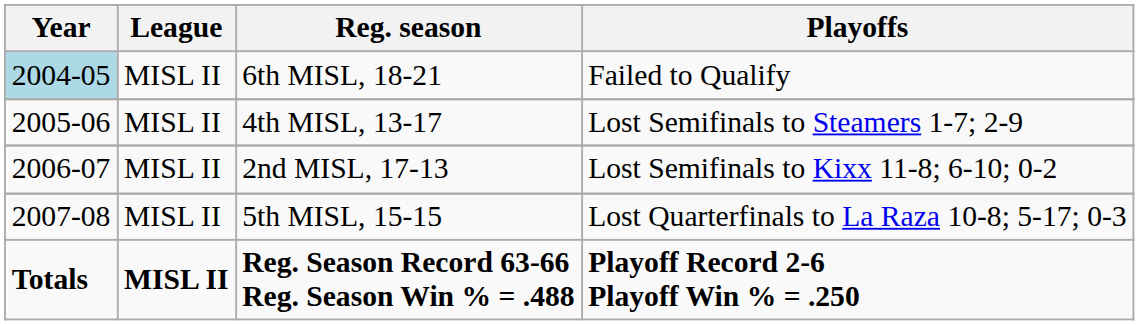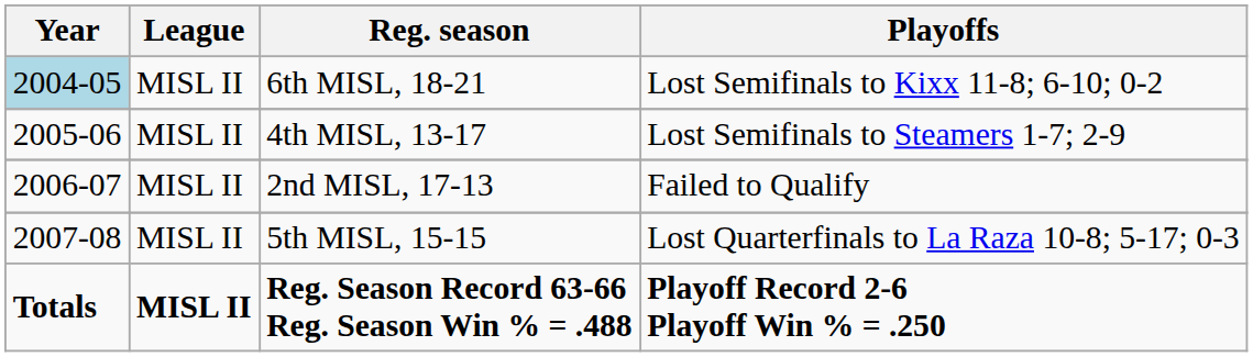6th MISL, 18-21 | Playoffs: Failed to Qualify -> Lost Semifinals to Kixx 11-8; 6-10; 0-2
2nd MISL, 17-13 | Playoffs: Lost Semifinals to Kixx 11-8; 6-10; 0-2 -> Failed to Qualify
